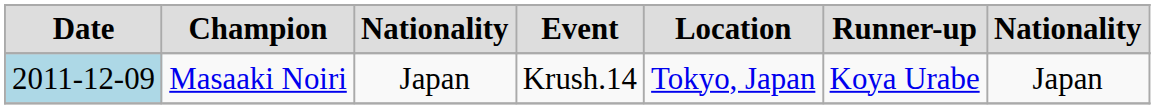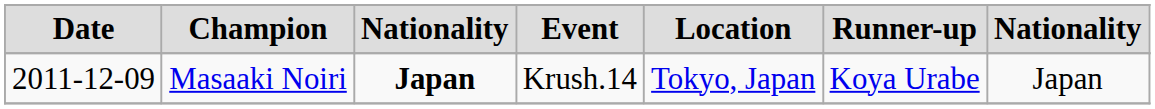Masaaki Noiri | Date: lightblue background -> no background
Masaaki Noiri | column 3: normal -> bold
